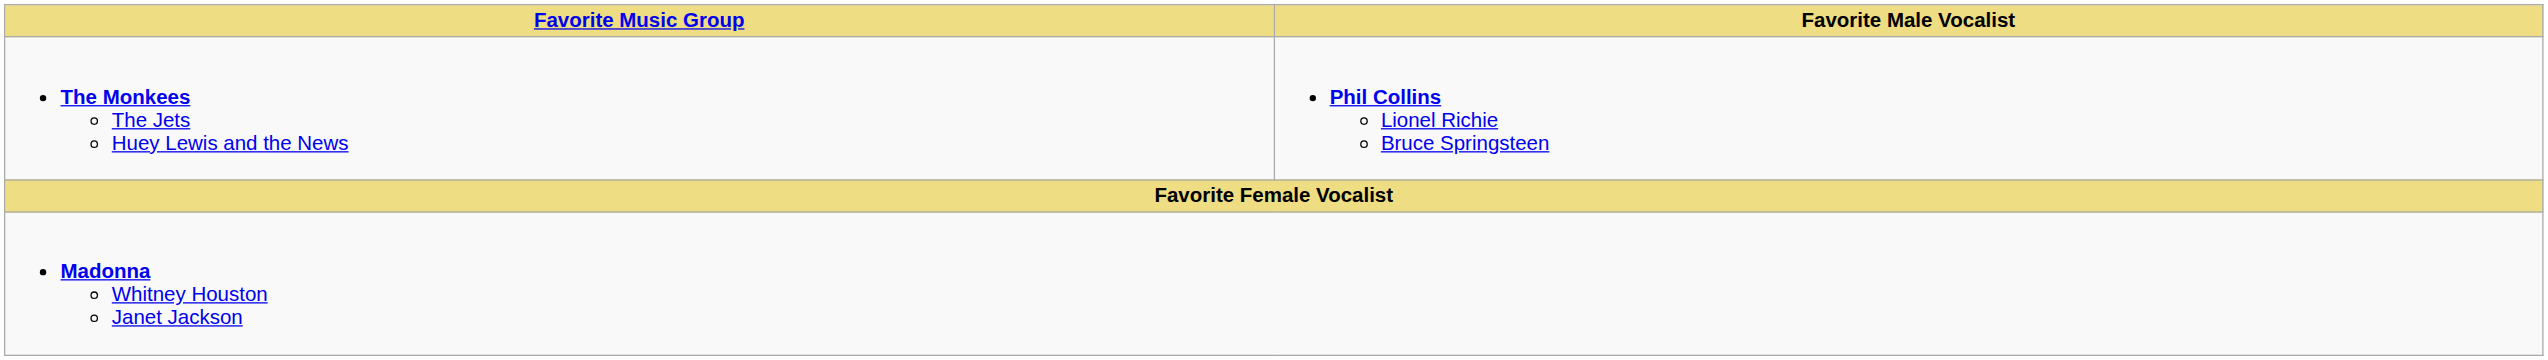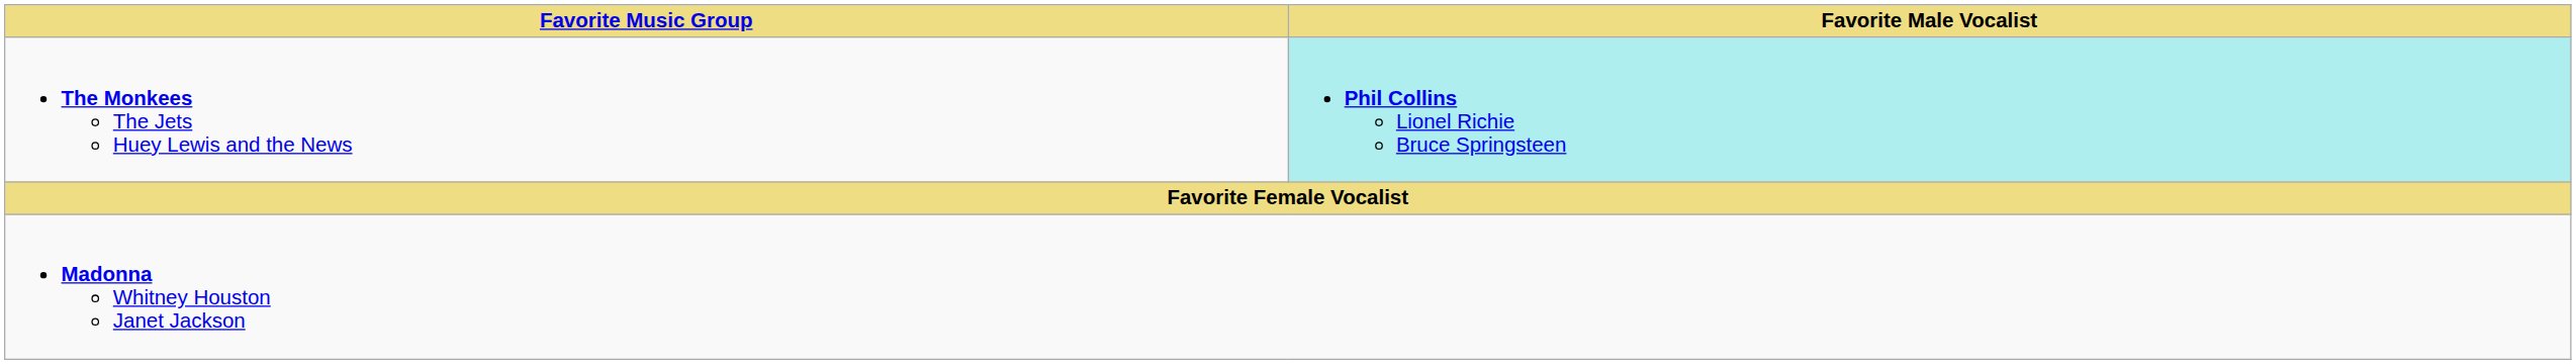The Monkees The Jets Huey Lewis and the News | Favorite Male Vocalist: no background -> paleturquoise background
